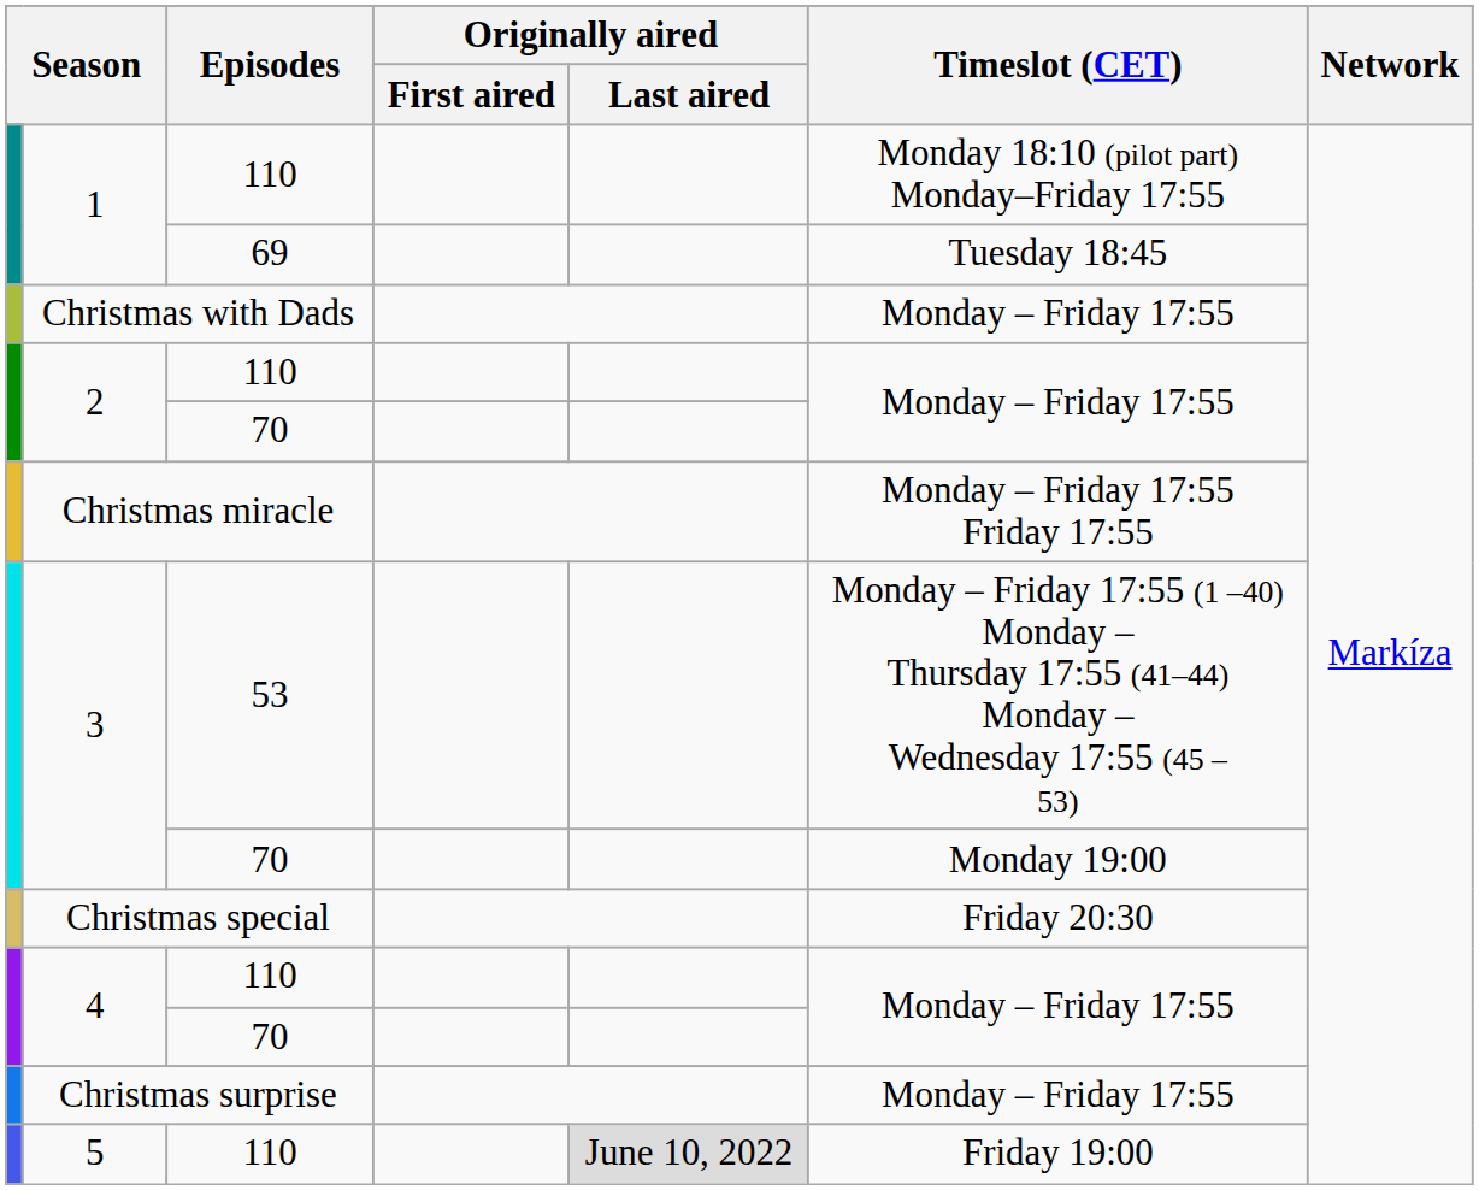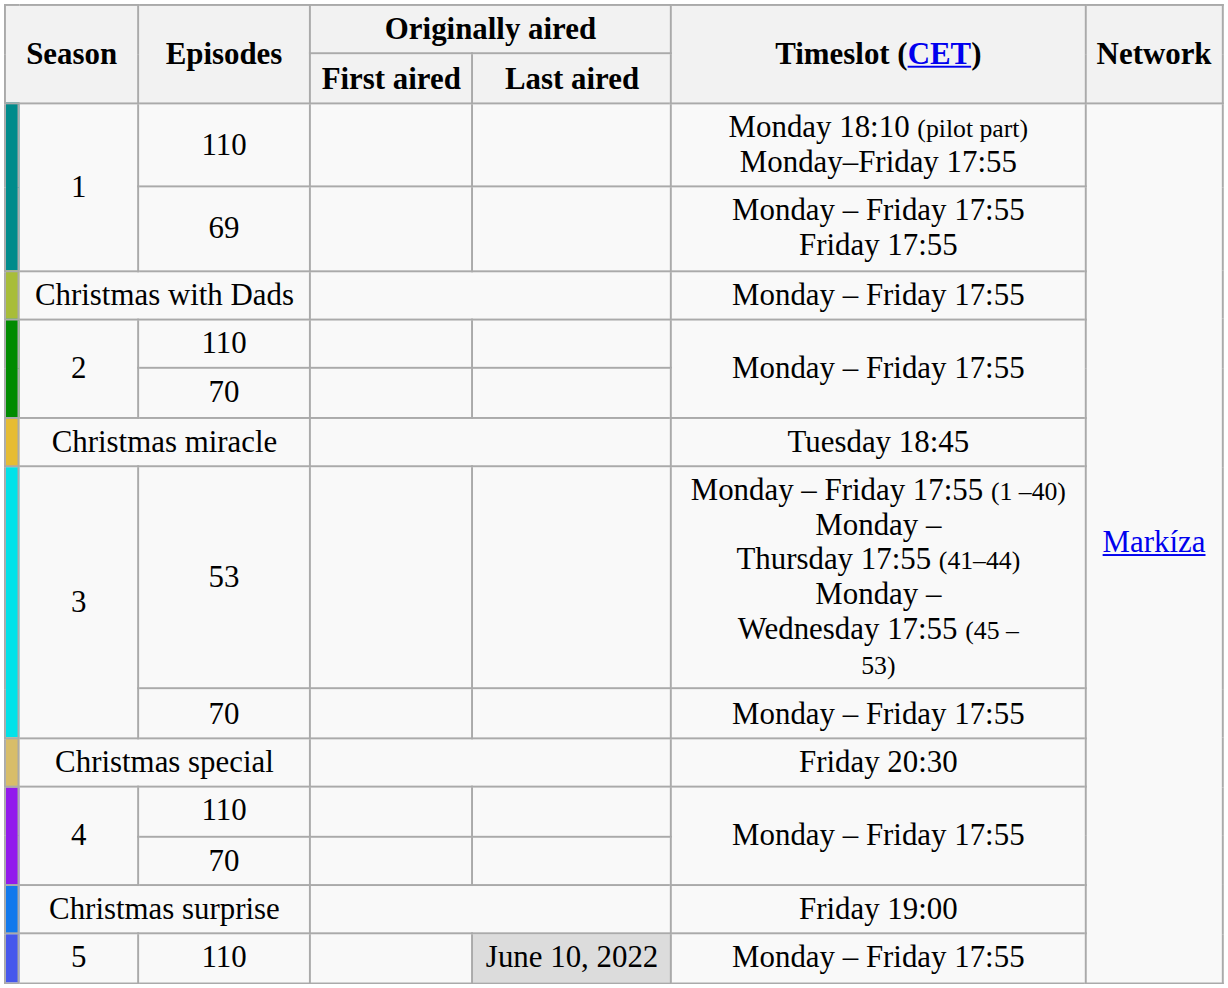1 / 69 | Timeslot (CET): Tuesday 18:45 -> Monday – Friday 17:55 Friday 17:55
Christmas miracle | Timeslot (CET): Monday – Friday 17:55 Friday 17:55 -> Tuesday 18:45
3 / 70 | Timeslot (CET): Monday 19:00 -> Monday – Friday 17:55
Christmas surprise | Timeslot (CET): Monday – Friday 17:55 -> Friday 19:00
5 | Timeslot (CET): Friday 19:00 -> Monday – Friday 17:55
